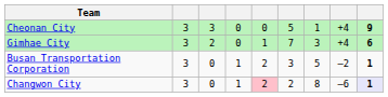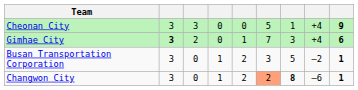Gimhae City | column 2: normal -> bold
Changwon City | column 5: pink background -> no background
Changwon City | column 6: no background -> lightsalmon background
Changwon City | column 7: normal -> bold
Changwon City | column 9: lavender background -> no background
